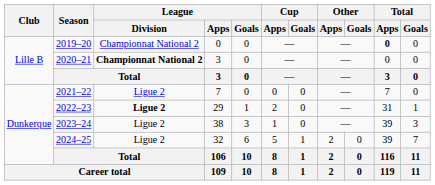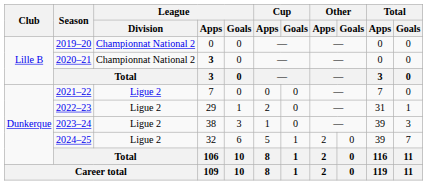2019–20 | Total / Apps: bold -> normal
2020–21 | League / Division: bold -> normal
2020–21 | League / Apps: normal -> bold
2022–23 | League / Division: bold -> normal
